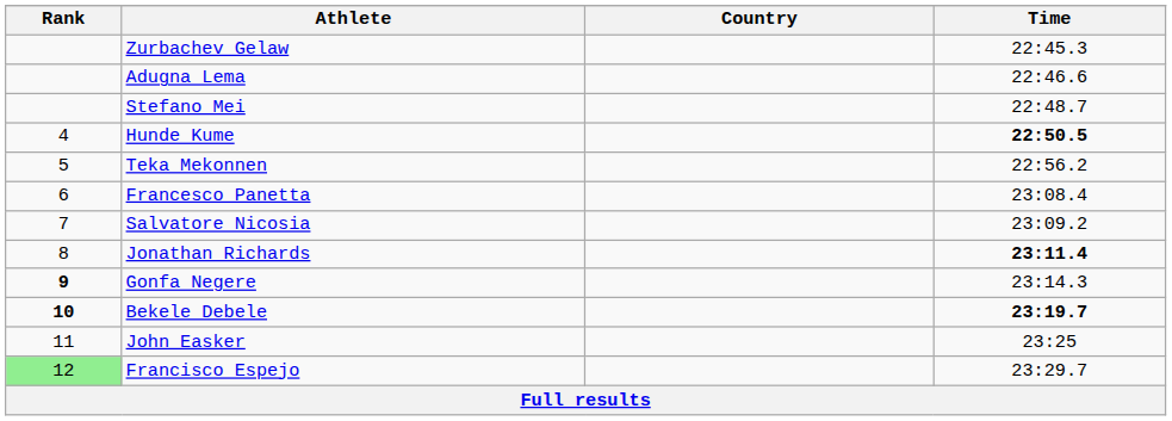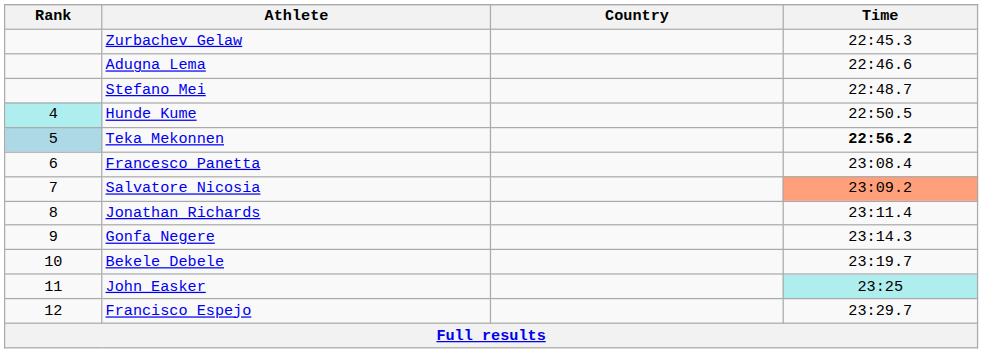Hunde Kume | Rank: no background -> paleturquoise background
Hunde Kume | Time: bold -> normal
Teka Mekonnen | Rank: no background -> lightblue background
Teka Mekonnen | Time: normal -> bold
Salvatore Nicosia | Time: no background -> lightsalmon background
Jonathan Richards | Time: bold -> normal
Gonfa Negere | Rank: bold -> normal
Bekele Debele | Rank: bold -> normal
Bekele Debele | Time: bold -> normal
John Easker | Time: no background -> paleturquoise background
Francisco Espejo | Rank: lightgreen background -> no background
